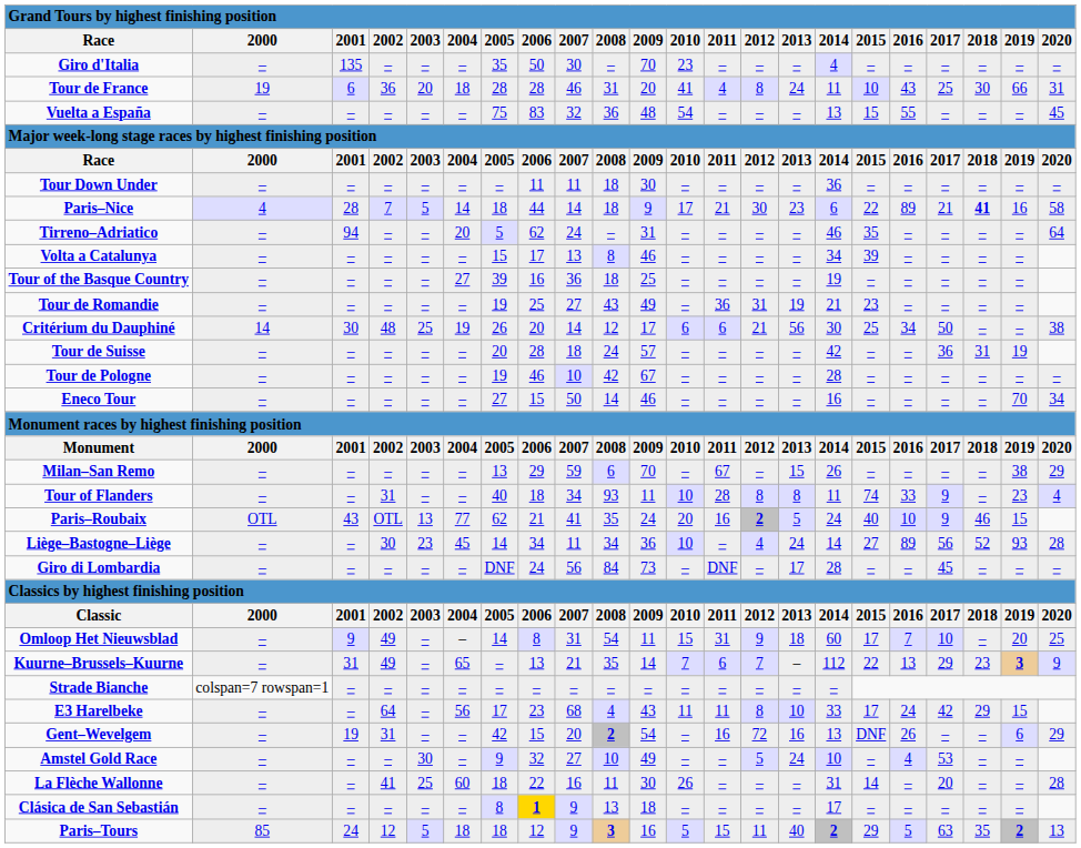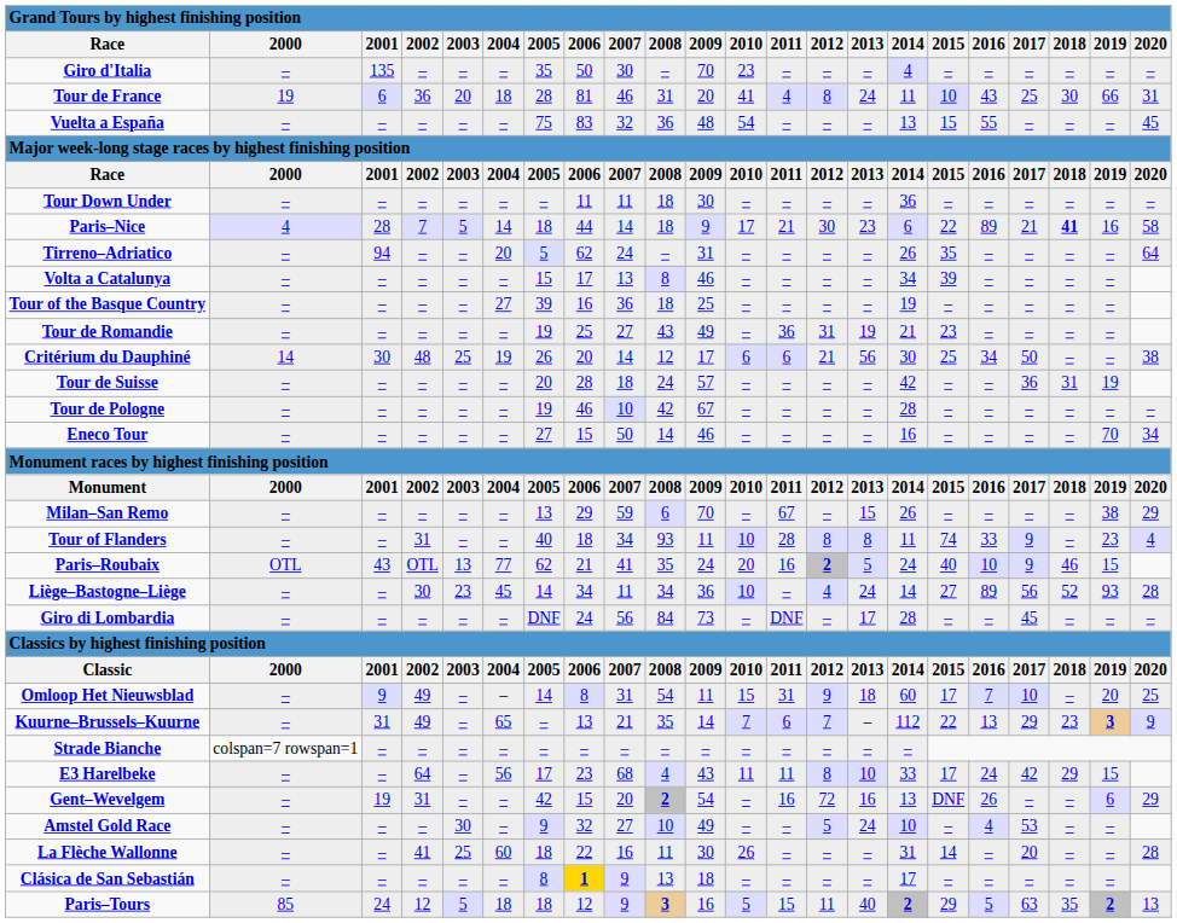Tour de France | 2006: 28 -> 81
Tirreno–Adriatico | 2014: 46 -> 26
